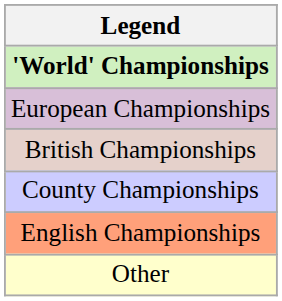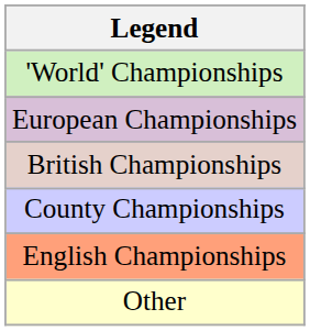row 2 | column 1: bold -> normal
